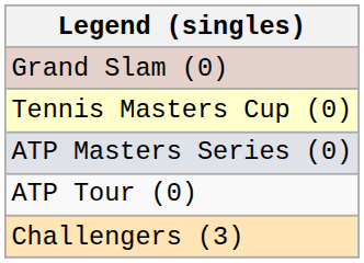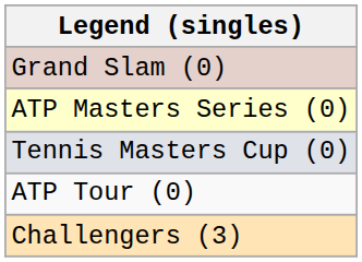row 3 | column 1: Tennis Masters Cup (0) -> ATP Masters Series (0)
row 4 | column 1: ATP Masters Series (0) -> Tennis Masters Cup (0)
